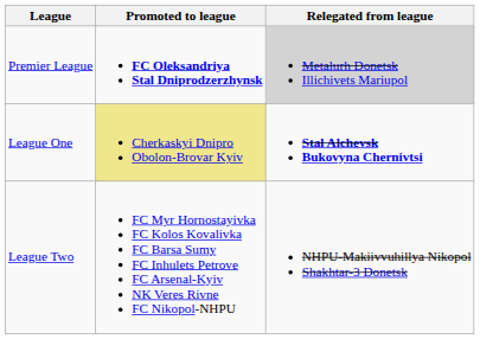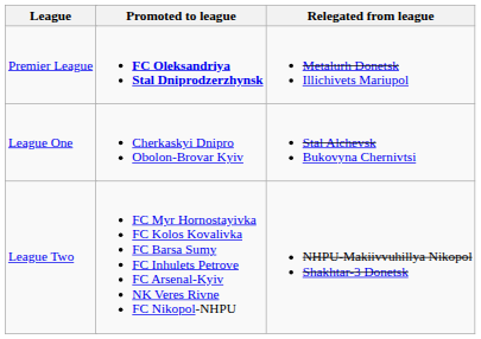Premier League | Relegated from league: lightgrey background -> no background
League One | Promoted to league: khaki background -> no background
League One | Relegated from league: bold -> normal
